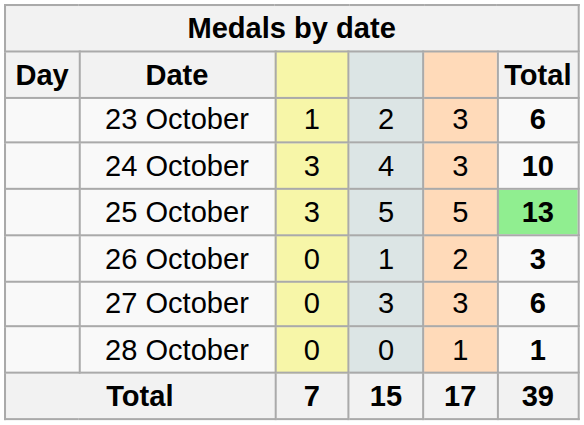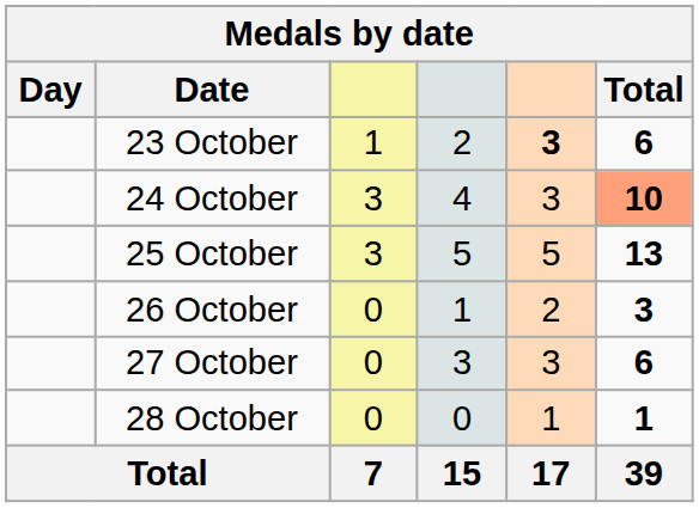23 October | column 5: normal -> bold
24 October | Total: no background -> lightsalmon background
25 October | Total: lightgreen background -> no background
